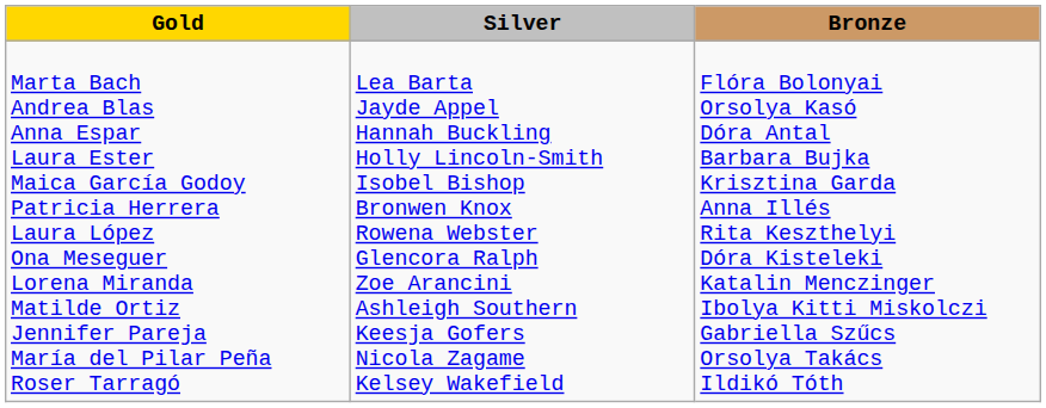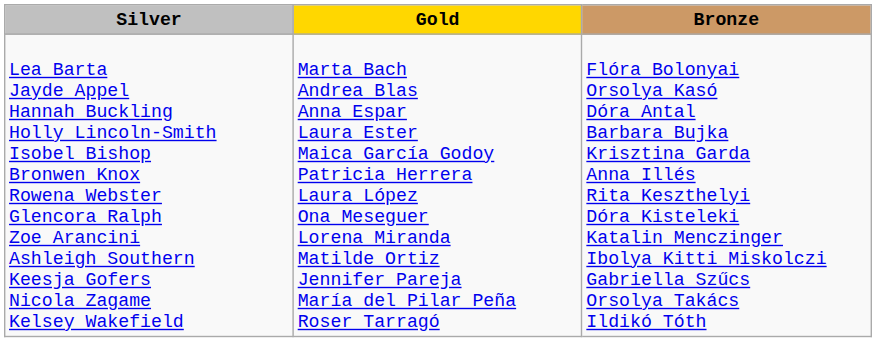columns swapped: Gold <-> Silver
